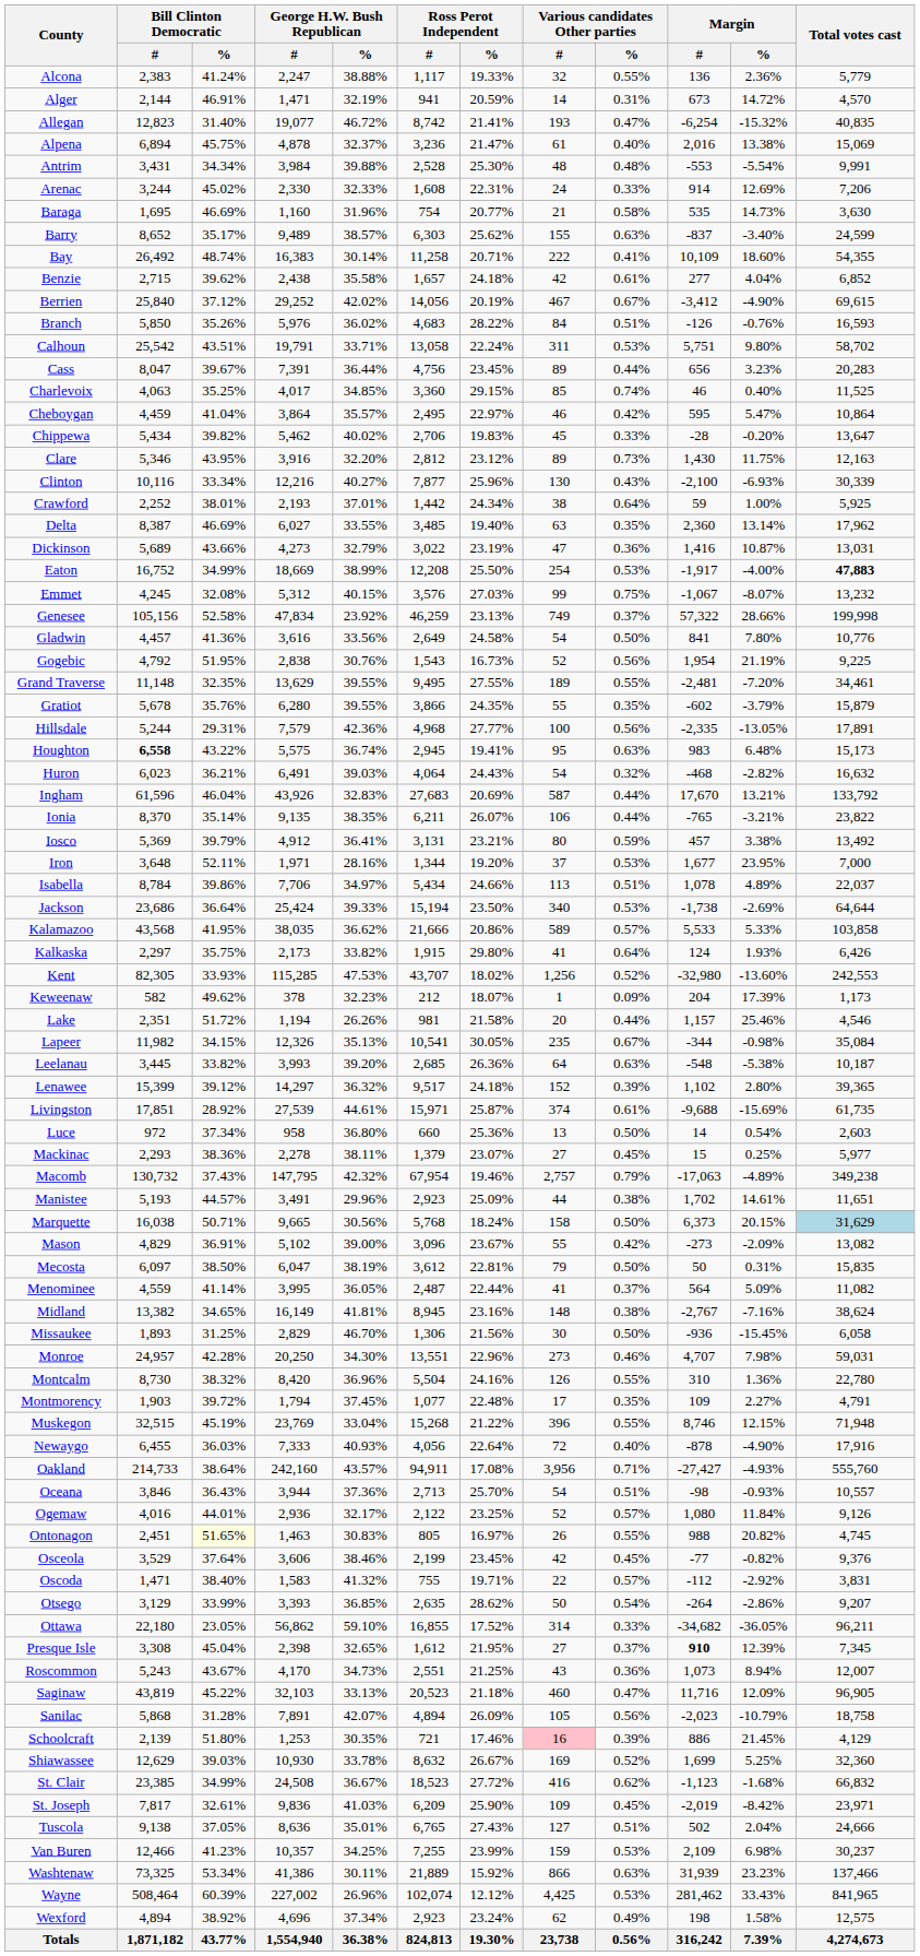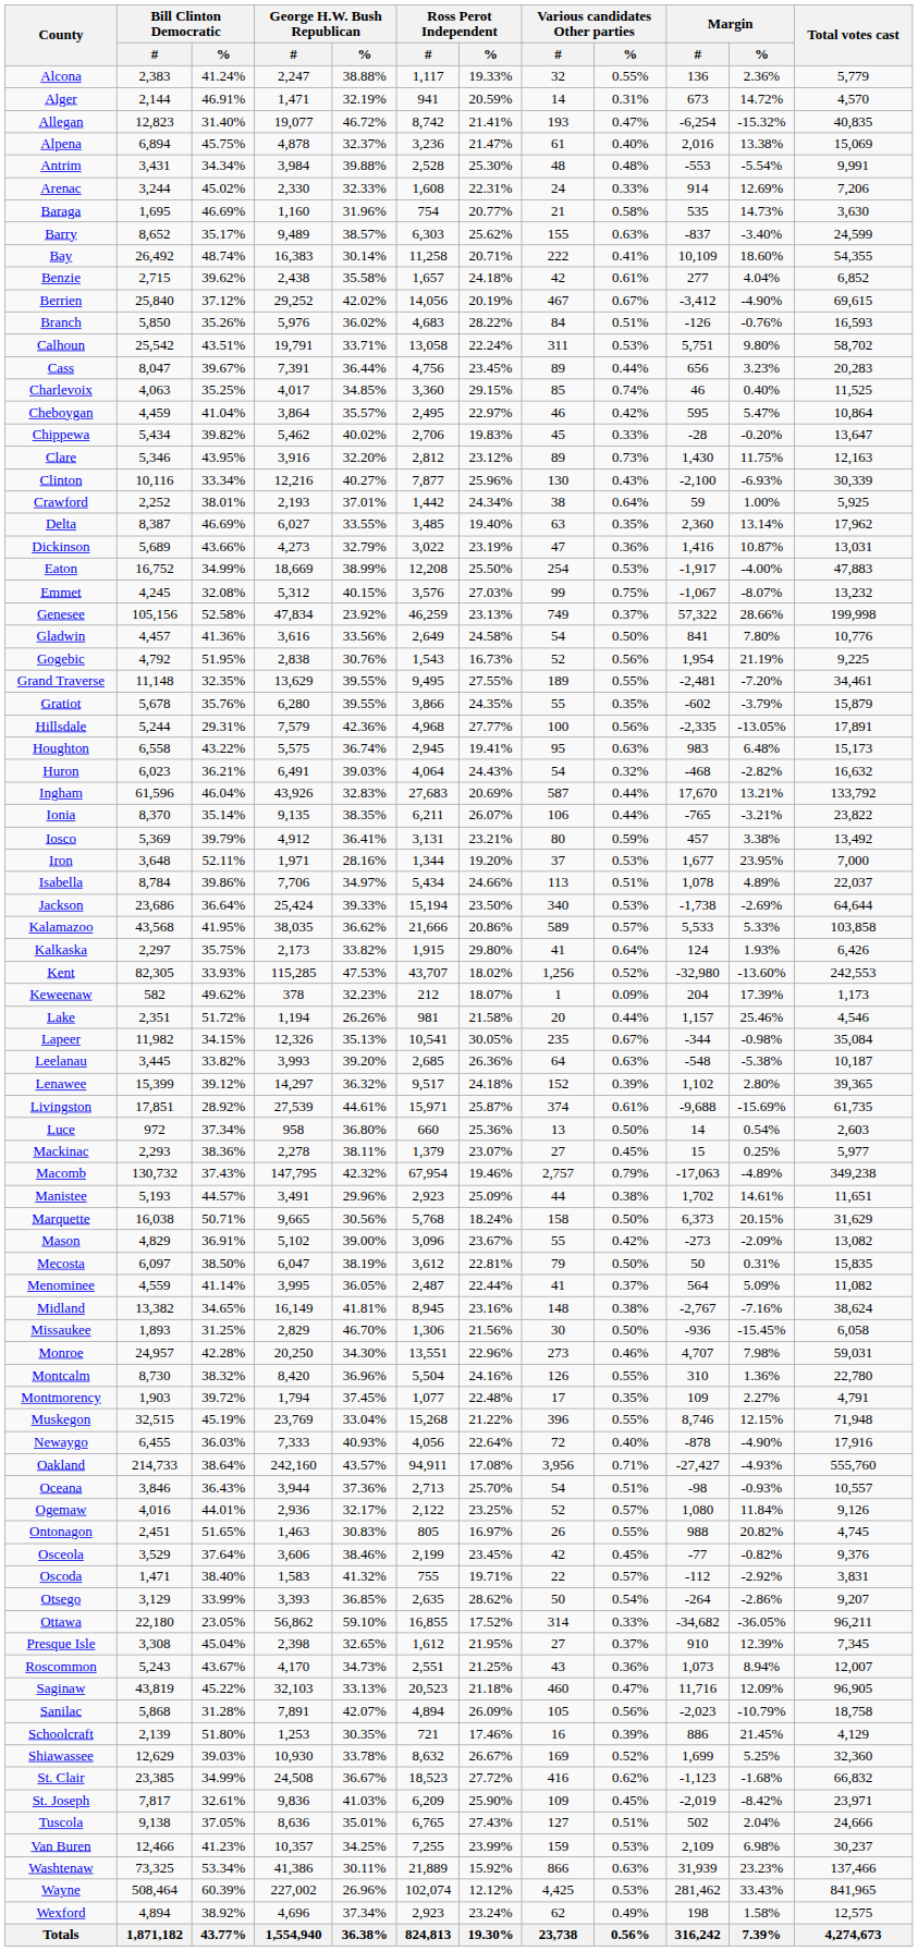Eaton | Total votes cast: bold -> normal
Houghton | Bill Clinton Democratic / #: bold -> normal
Marquette | Total votes cast: lightblue background -> no background
Ontonagon | Bill Clinton Democratic / %: lightyellow background -> no background
Presque Isle | Margin / #: bold -> normal
Schoolcraft | Various candidates Other parties / #: pink background -> no background
